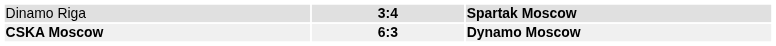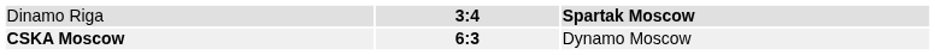CSKA Moscow | column 3: bold -> normal
